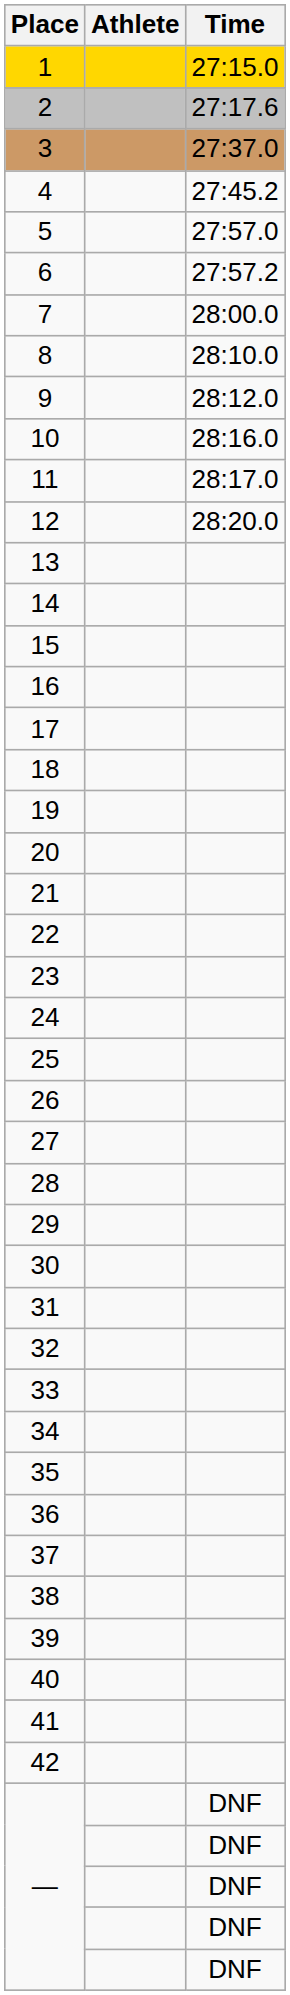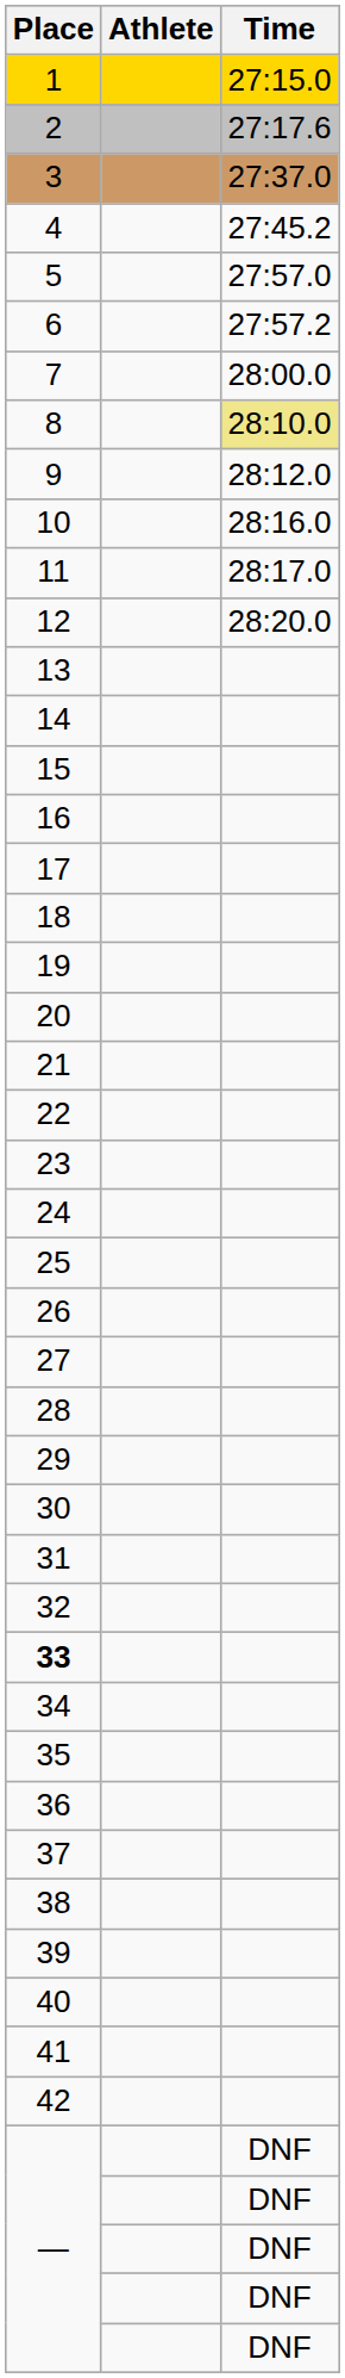8 | Time: no background -> khaki background
33 | Place: normal -> bold
